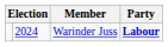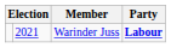Warinder Juss | column 2: 2024 -> 2021
